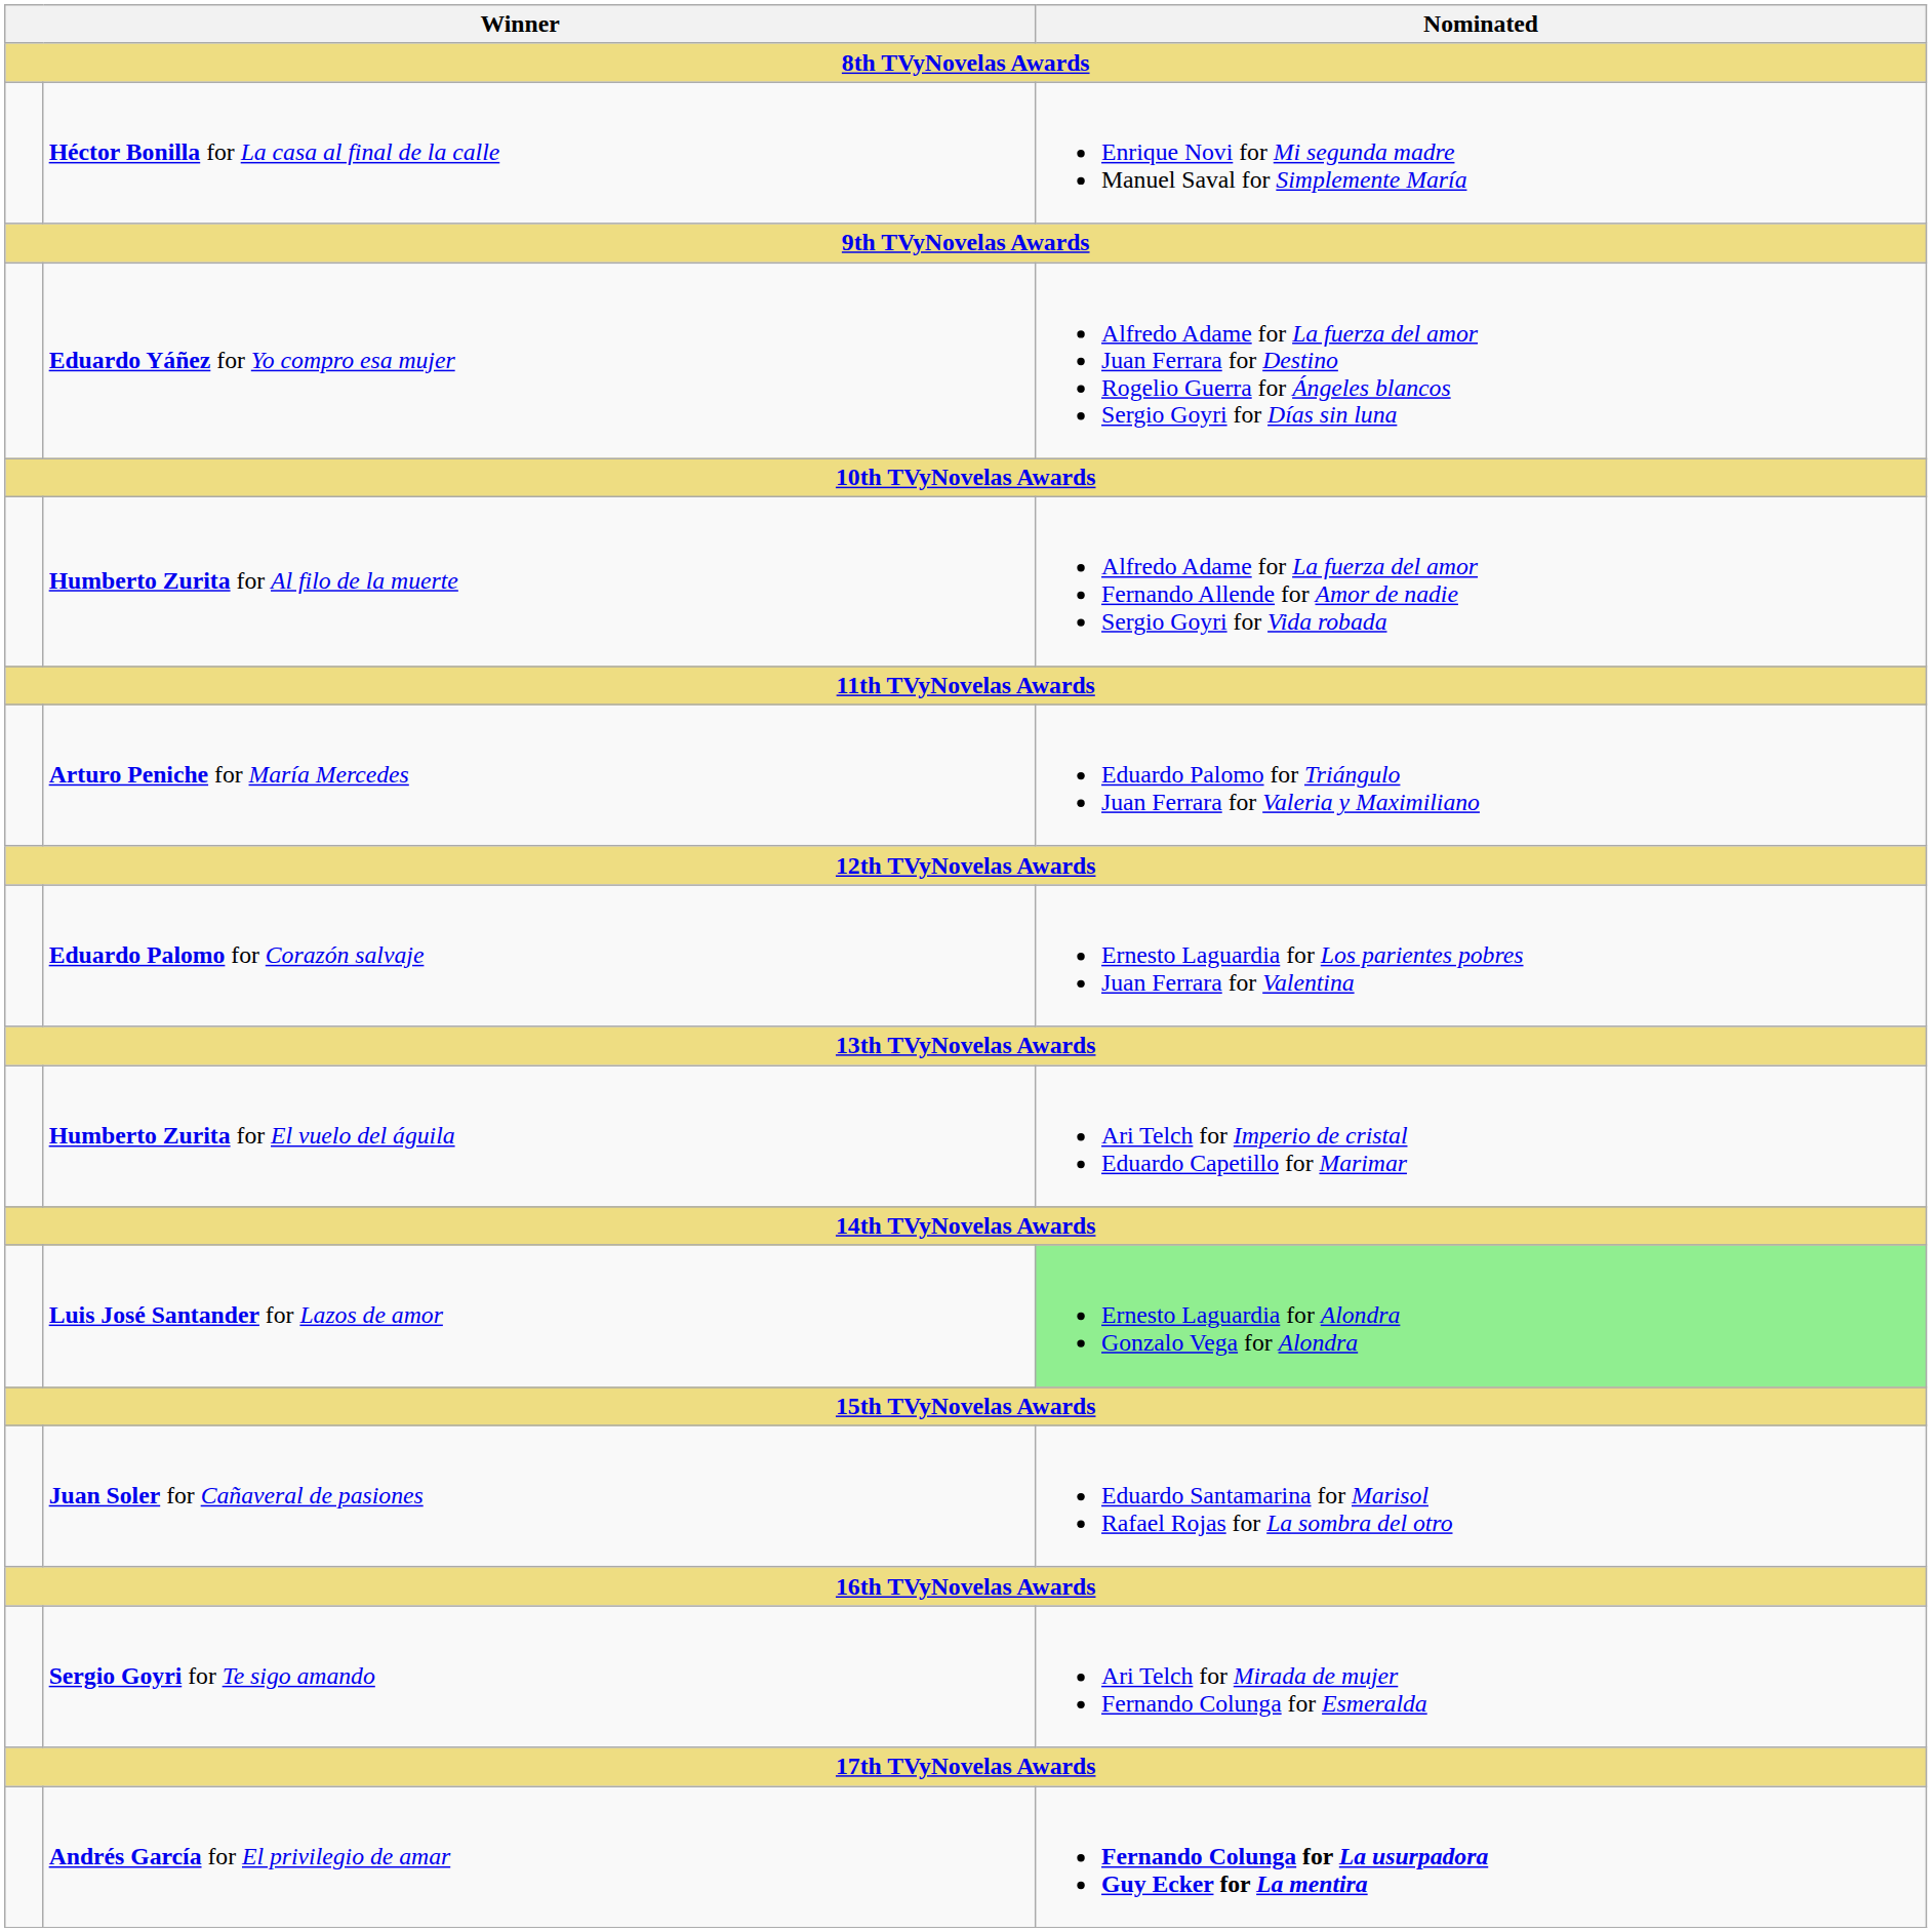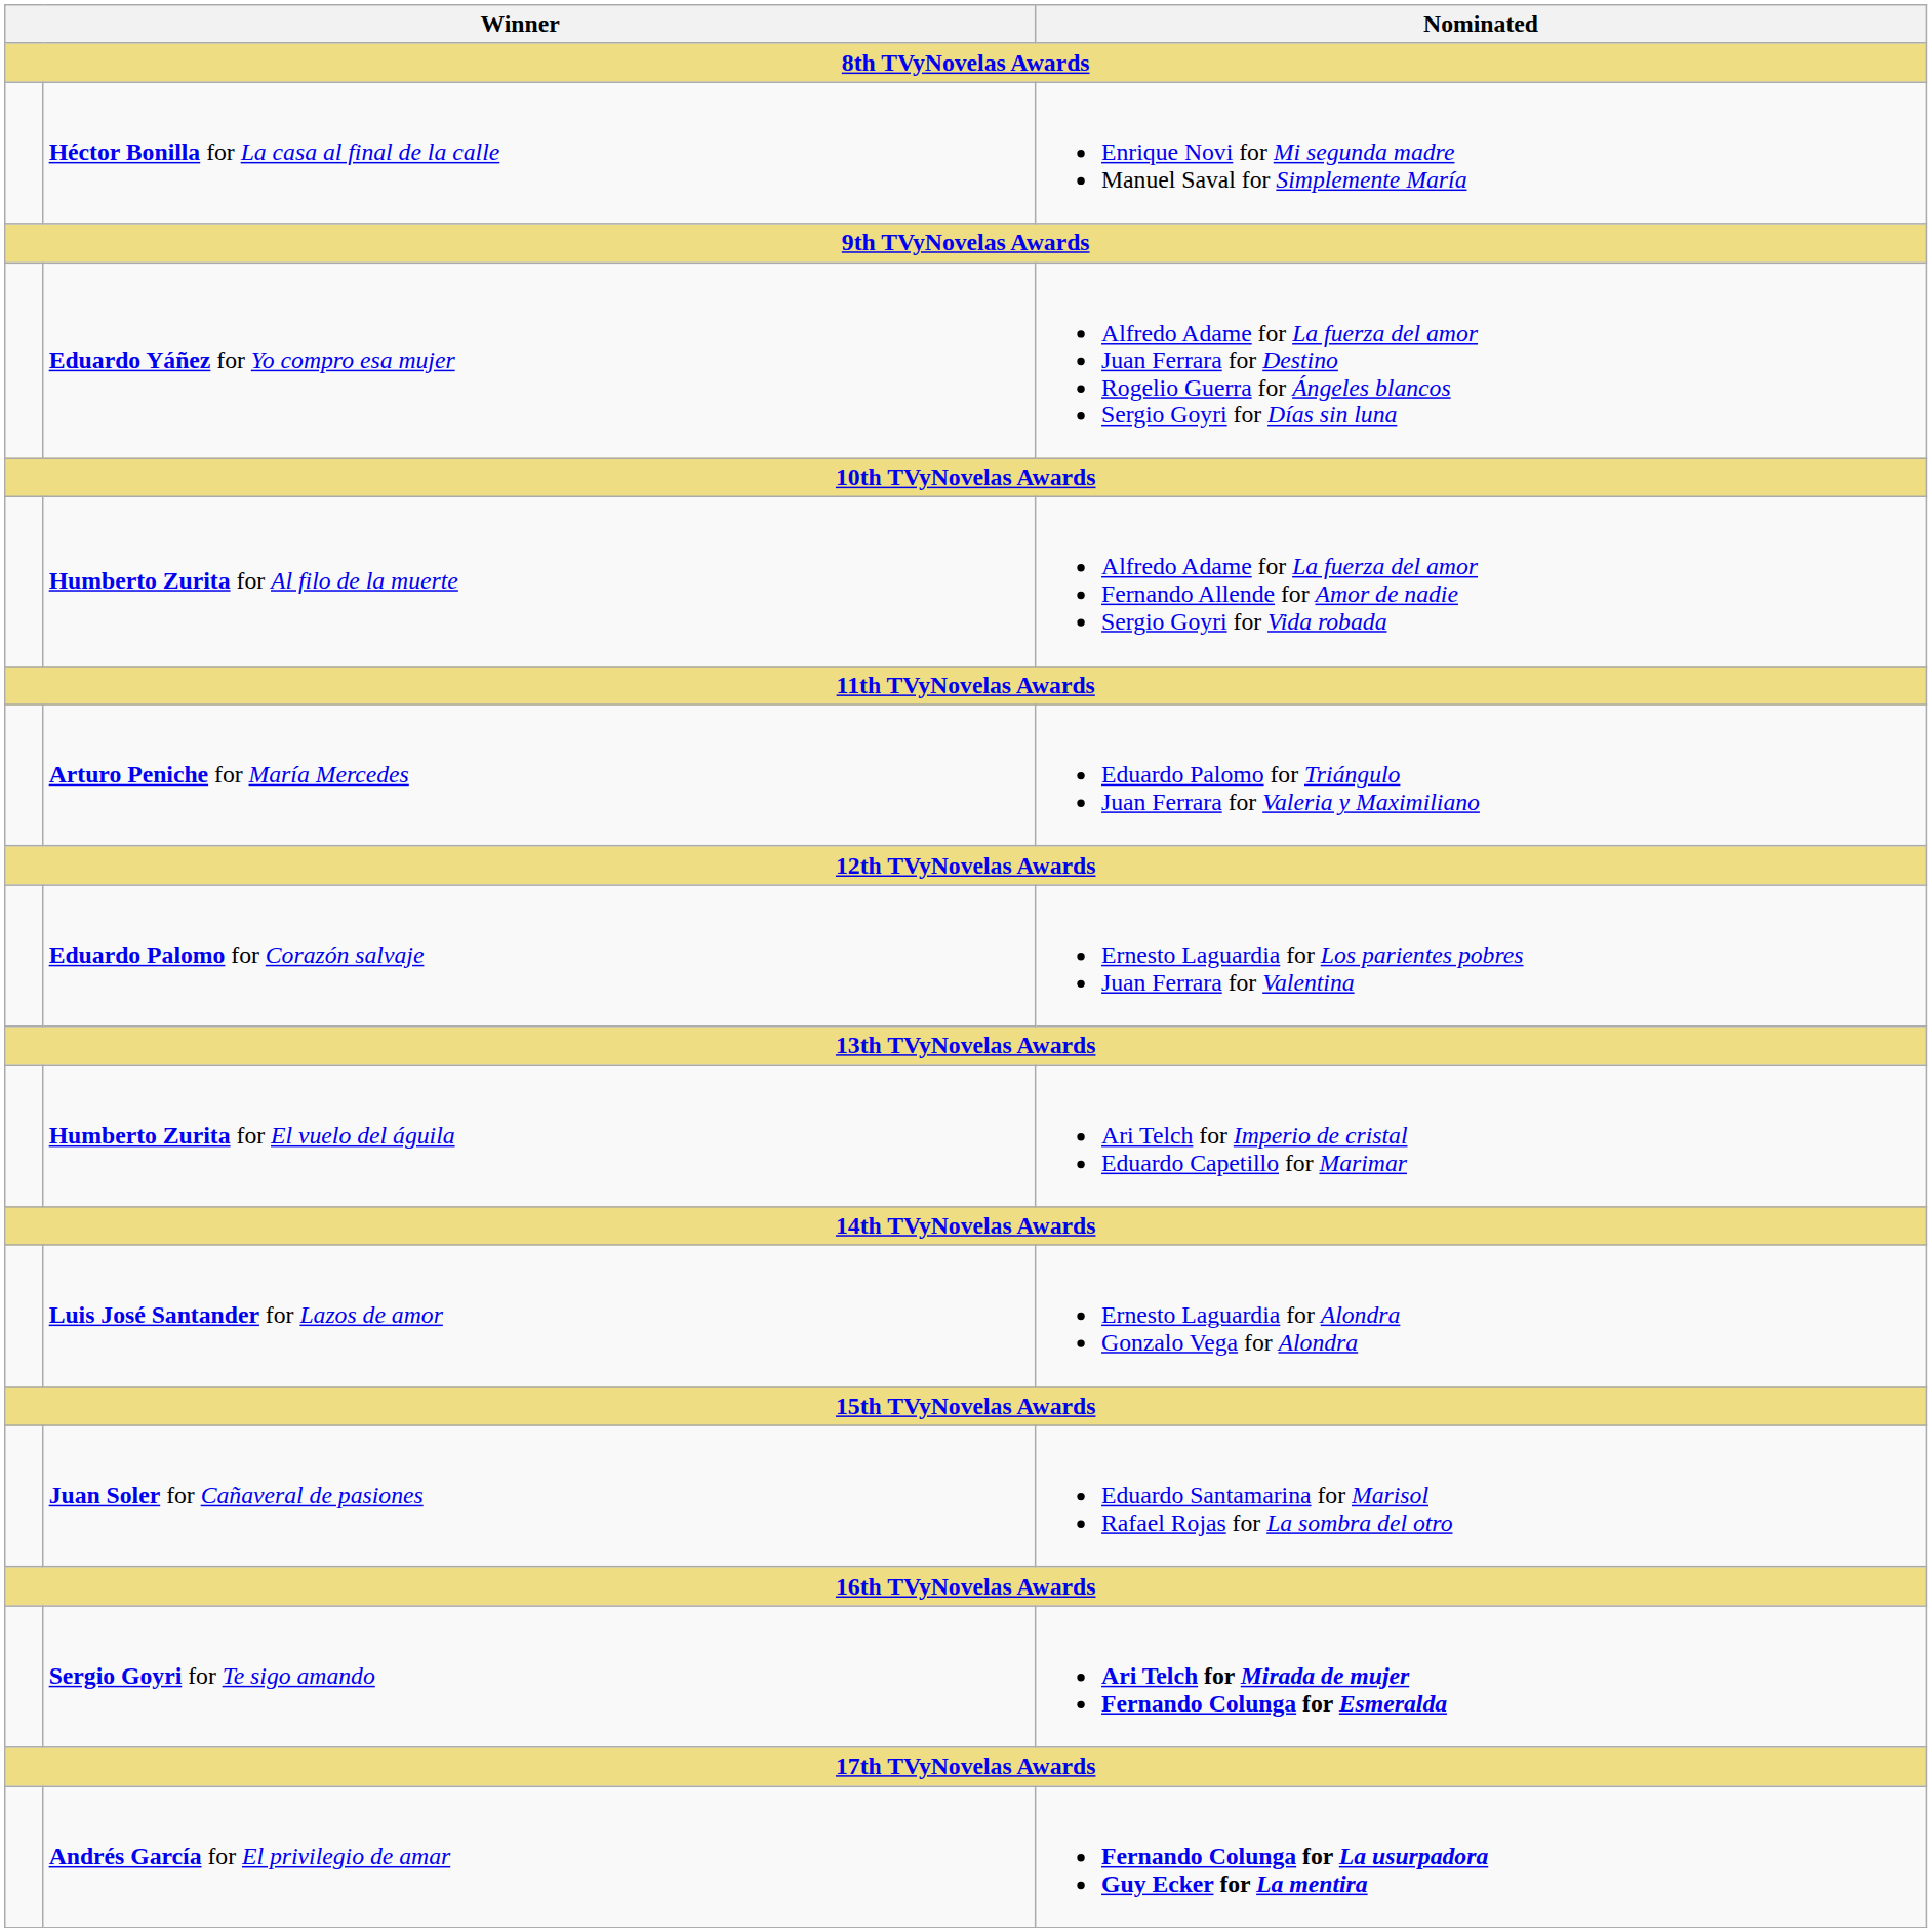Luis José Santander for Lazos de amor | Nominated: lightgreen background -> no background
Sergio Goyri for Te sigo amando | Nominated: normal -> bold
